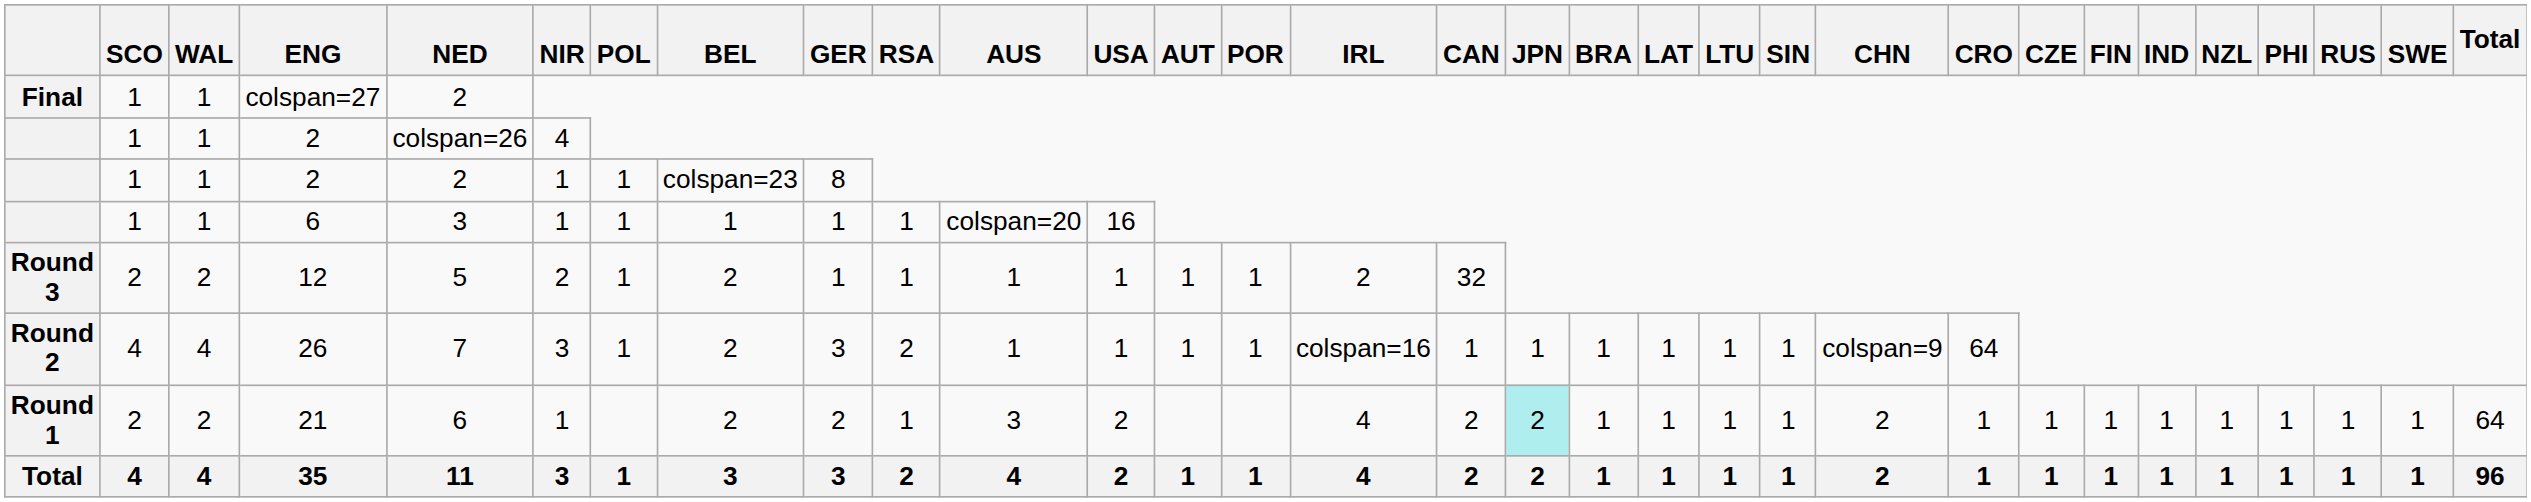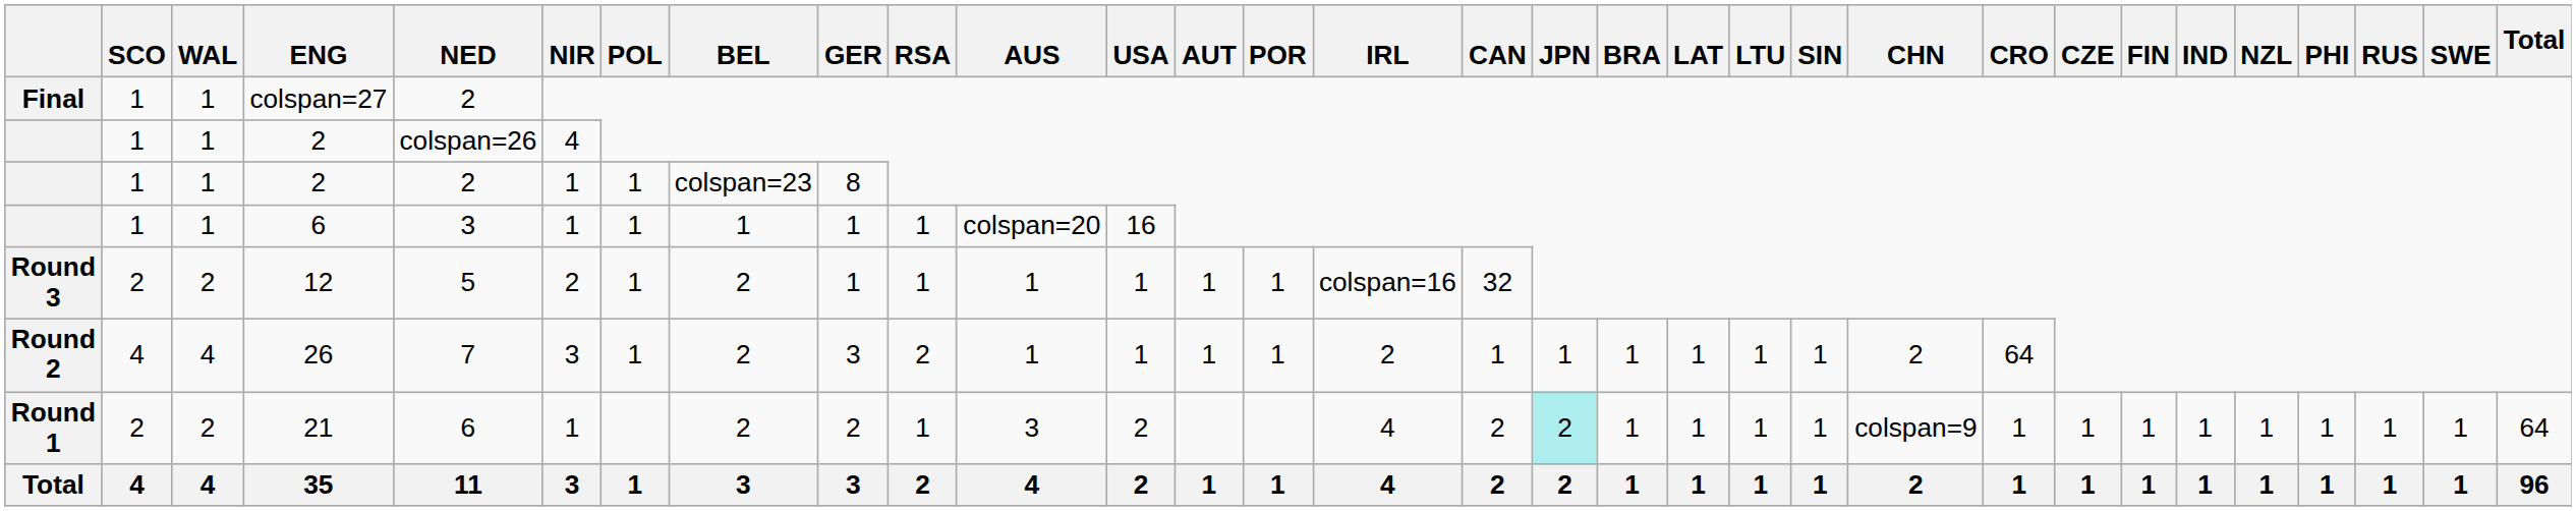12 | IRL: 2 -> colspan=16
26 | IRL: colspan=16 -> 2
26 | CHN: colspan=9 -> 2
21 | CHN: 2 -> colspan=9
